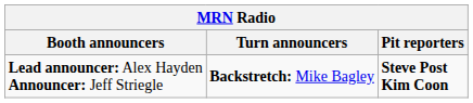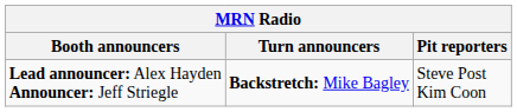Lead announcer: Alex Hayden Announcer: Jeff Striegle | Pit reporters: bold -> normal
